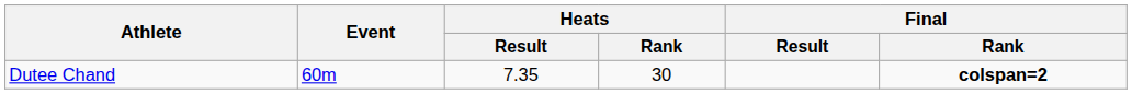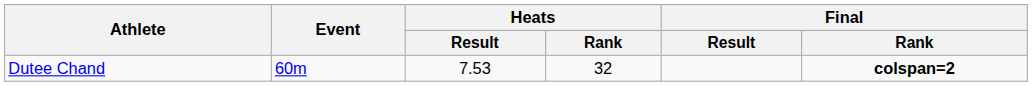Dutee Chand | Heats / Result: 7.35 -> 7.53
Dutee Chand | Heats / Rank: 30 -> 32
